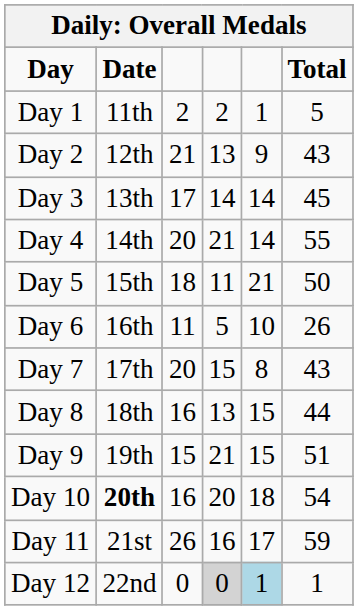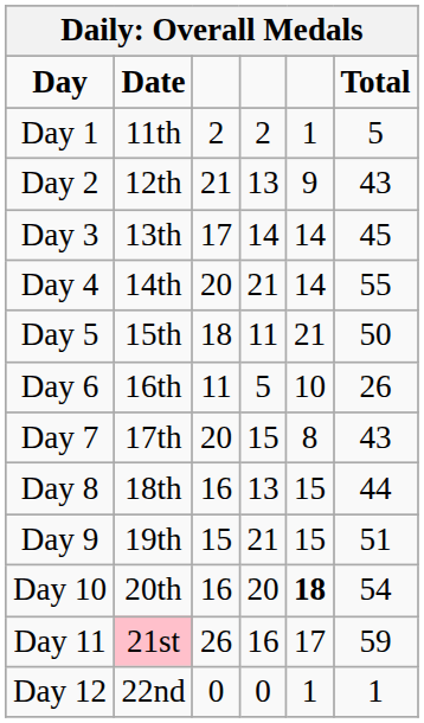Day 10 | Date: bold -> normal
Day 10 | column 5: normal -> bold
Day 11 | Date: no background -> pink background
Day 12 | column 4: lightgrey background -> no background
Day 12 | column 5: lightblue background -> no background
